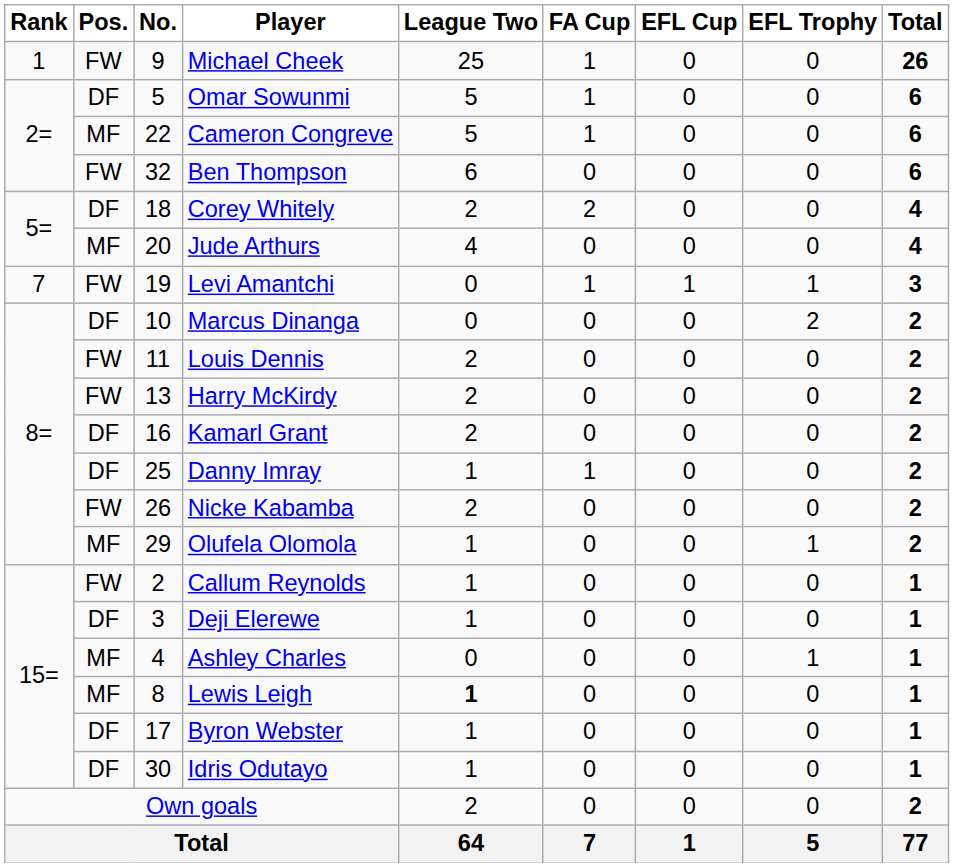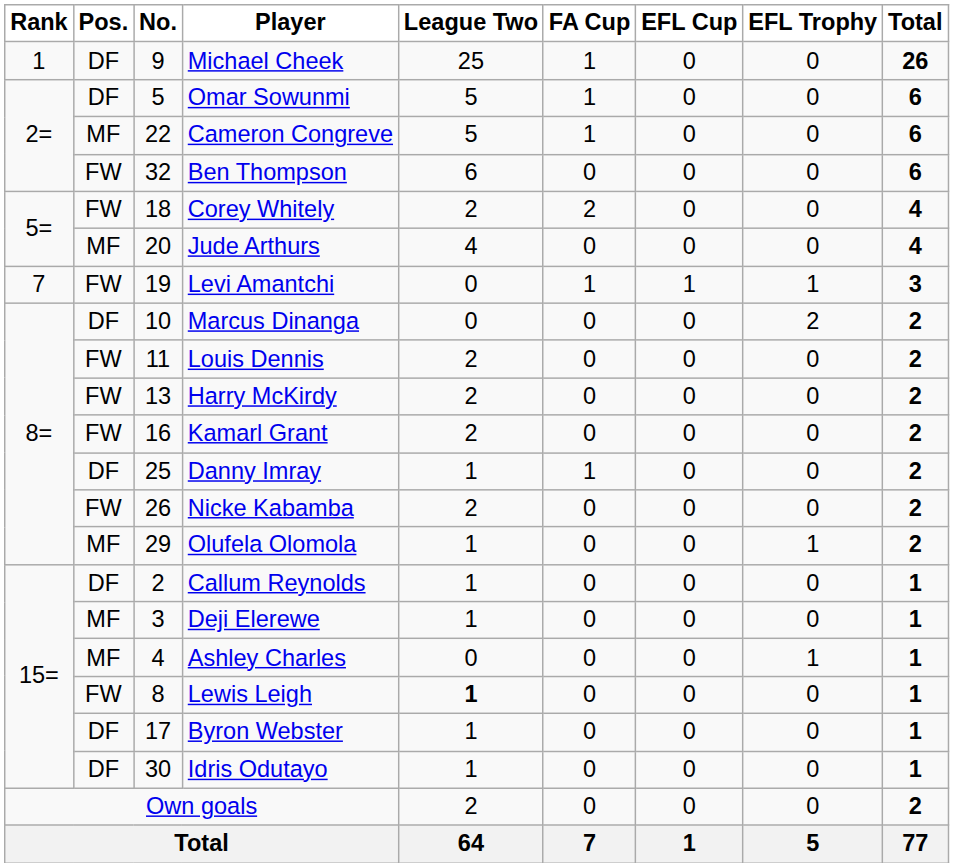Michael Cheek | Pos.: FW -> DF
Corey Whitely | Pos.: DF -> FW
Kamarl Grant | Pos.: DF -> FW
Callum Reynolds | Pos.: FW -> DF
Deji Elerewe | Pos.: DF -> MF
Lewis Leigh | Pos.: MF -> FW
